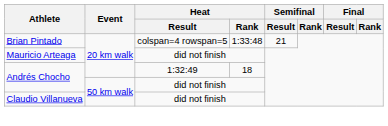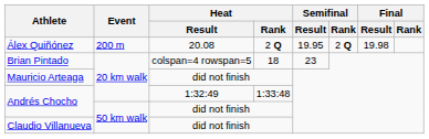+ row: Álex Quiñónez | 200 m | 20.08 | 2 Q | 19.95 | 2 Q | 19.98
Brian Pintado | Heat / Rank: 1:33:48 -> 18
Brian Pintado | Semifinal / Result: 21 -> 23
Andrés Chocho / 1:32:49 | Heat / Rank: 18 -> 1:33:48
